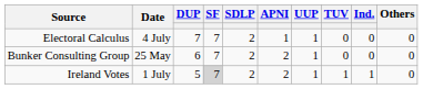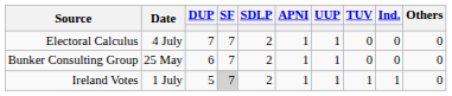Bunker Consulting Group | APNI: 2 -> 1
Ireland Votes | APNI: 2 -> 1
